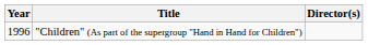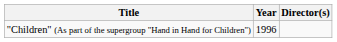columns swapped: Year <-> Title
